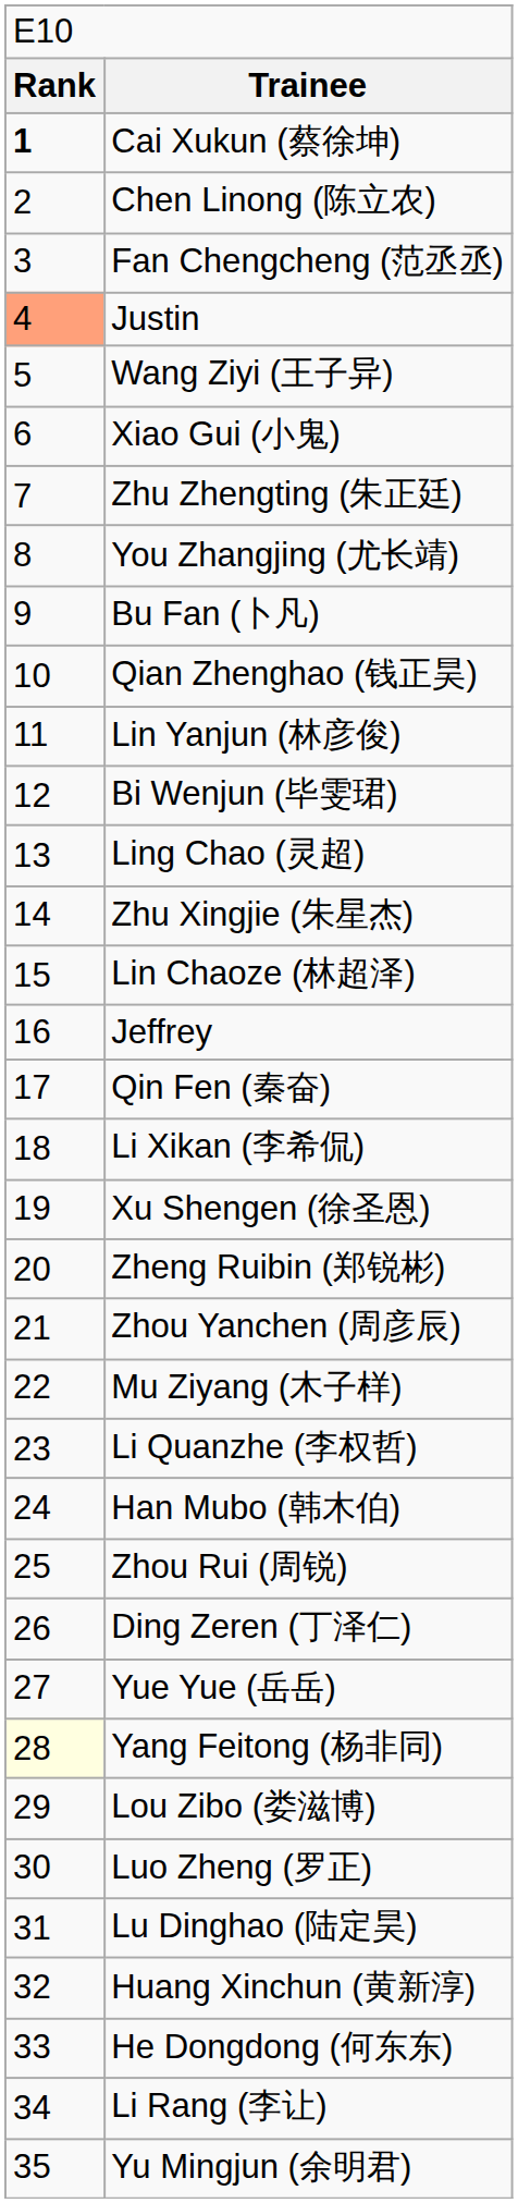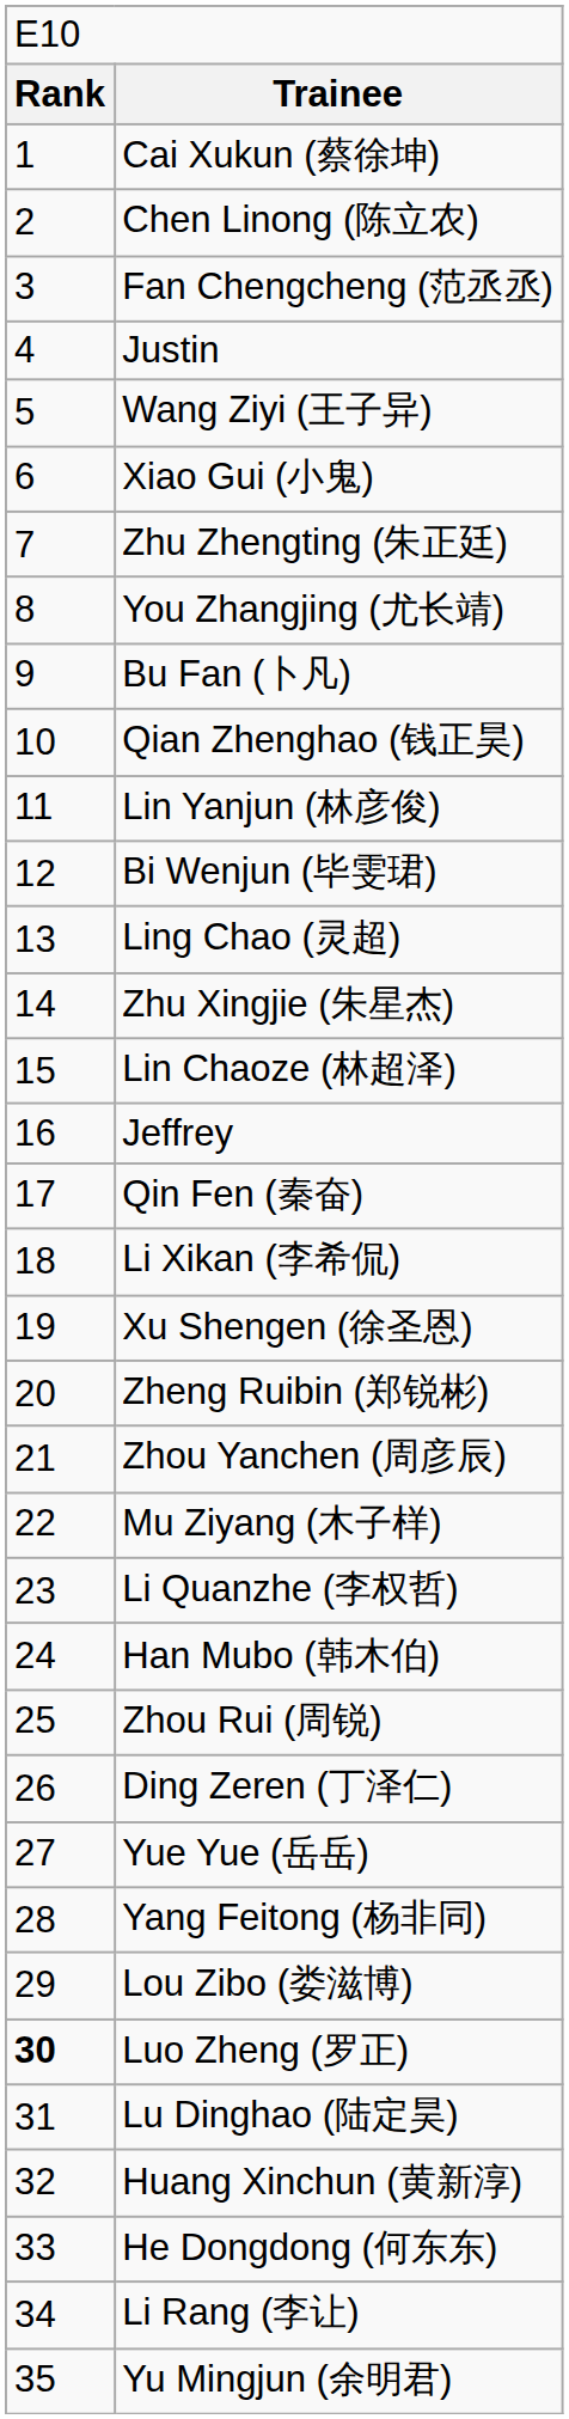Cai Xukun (蔡徐坤) | column 1: bold -> normal
Justin | column 1: lightsalmon background -> no background
Yang Feitong (杨非同) | column 1: lightyellow background -> no background
Luo Zheng (罗正) | column 1: normal -> bold
